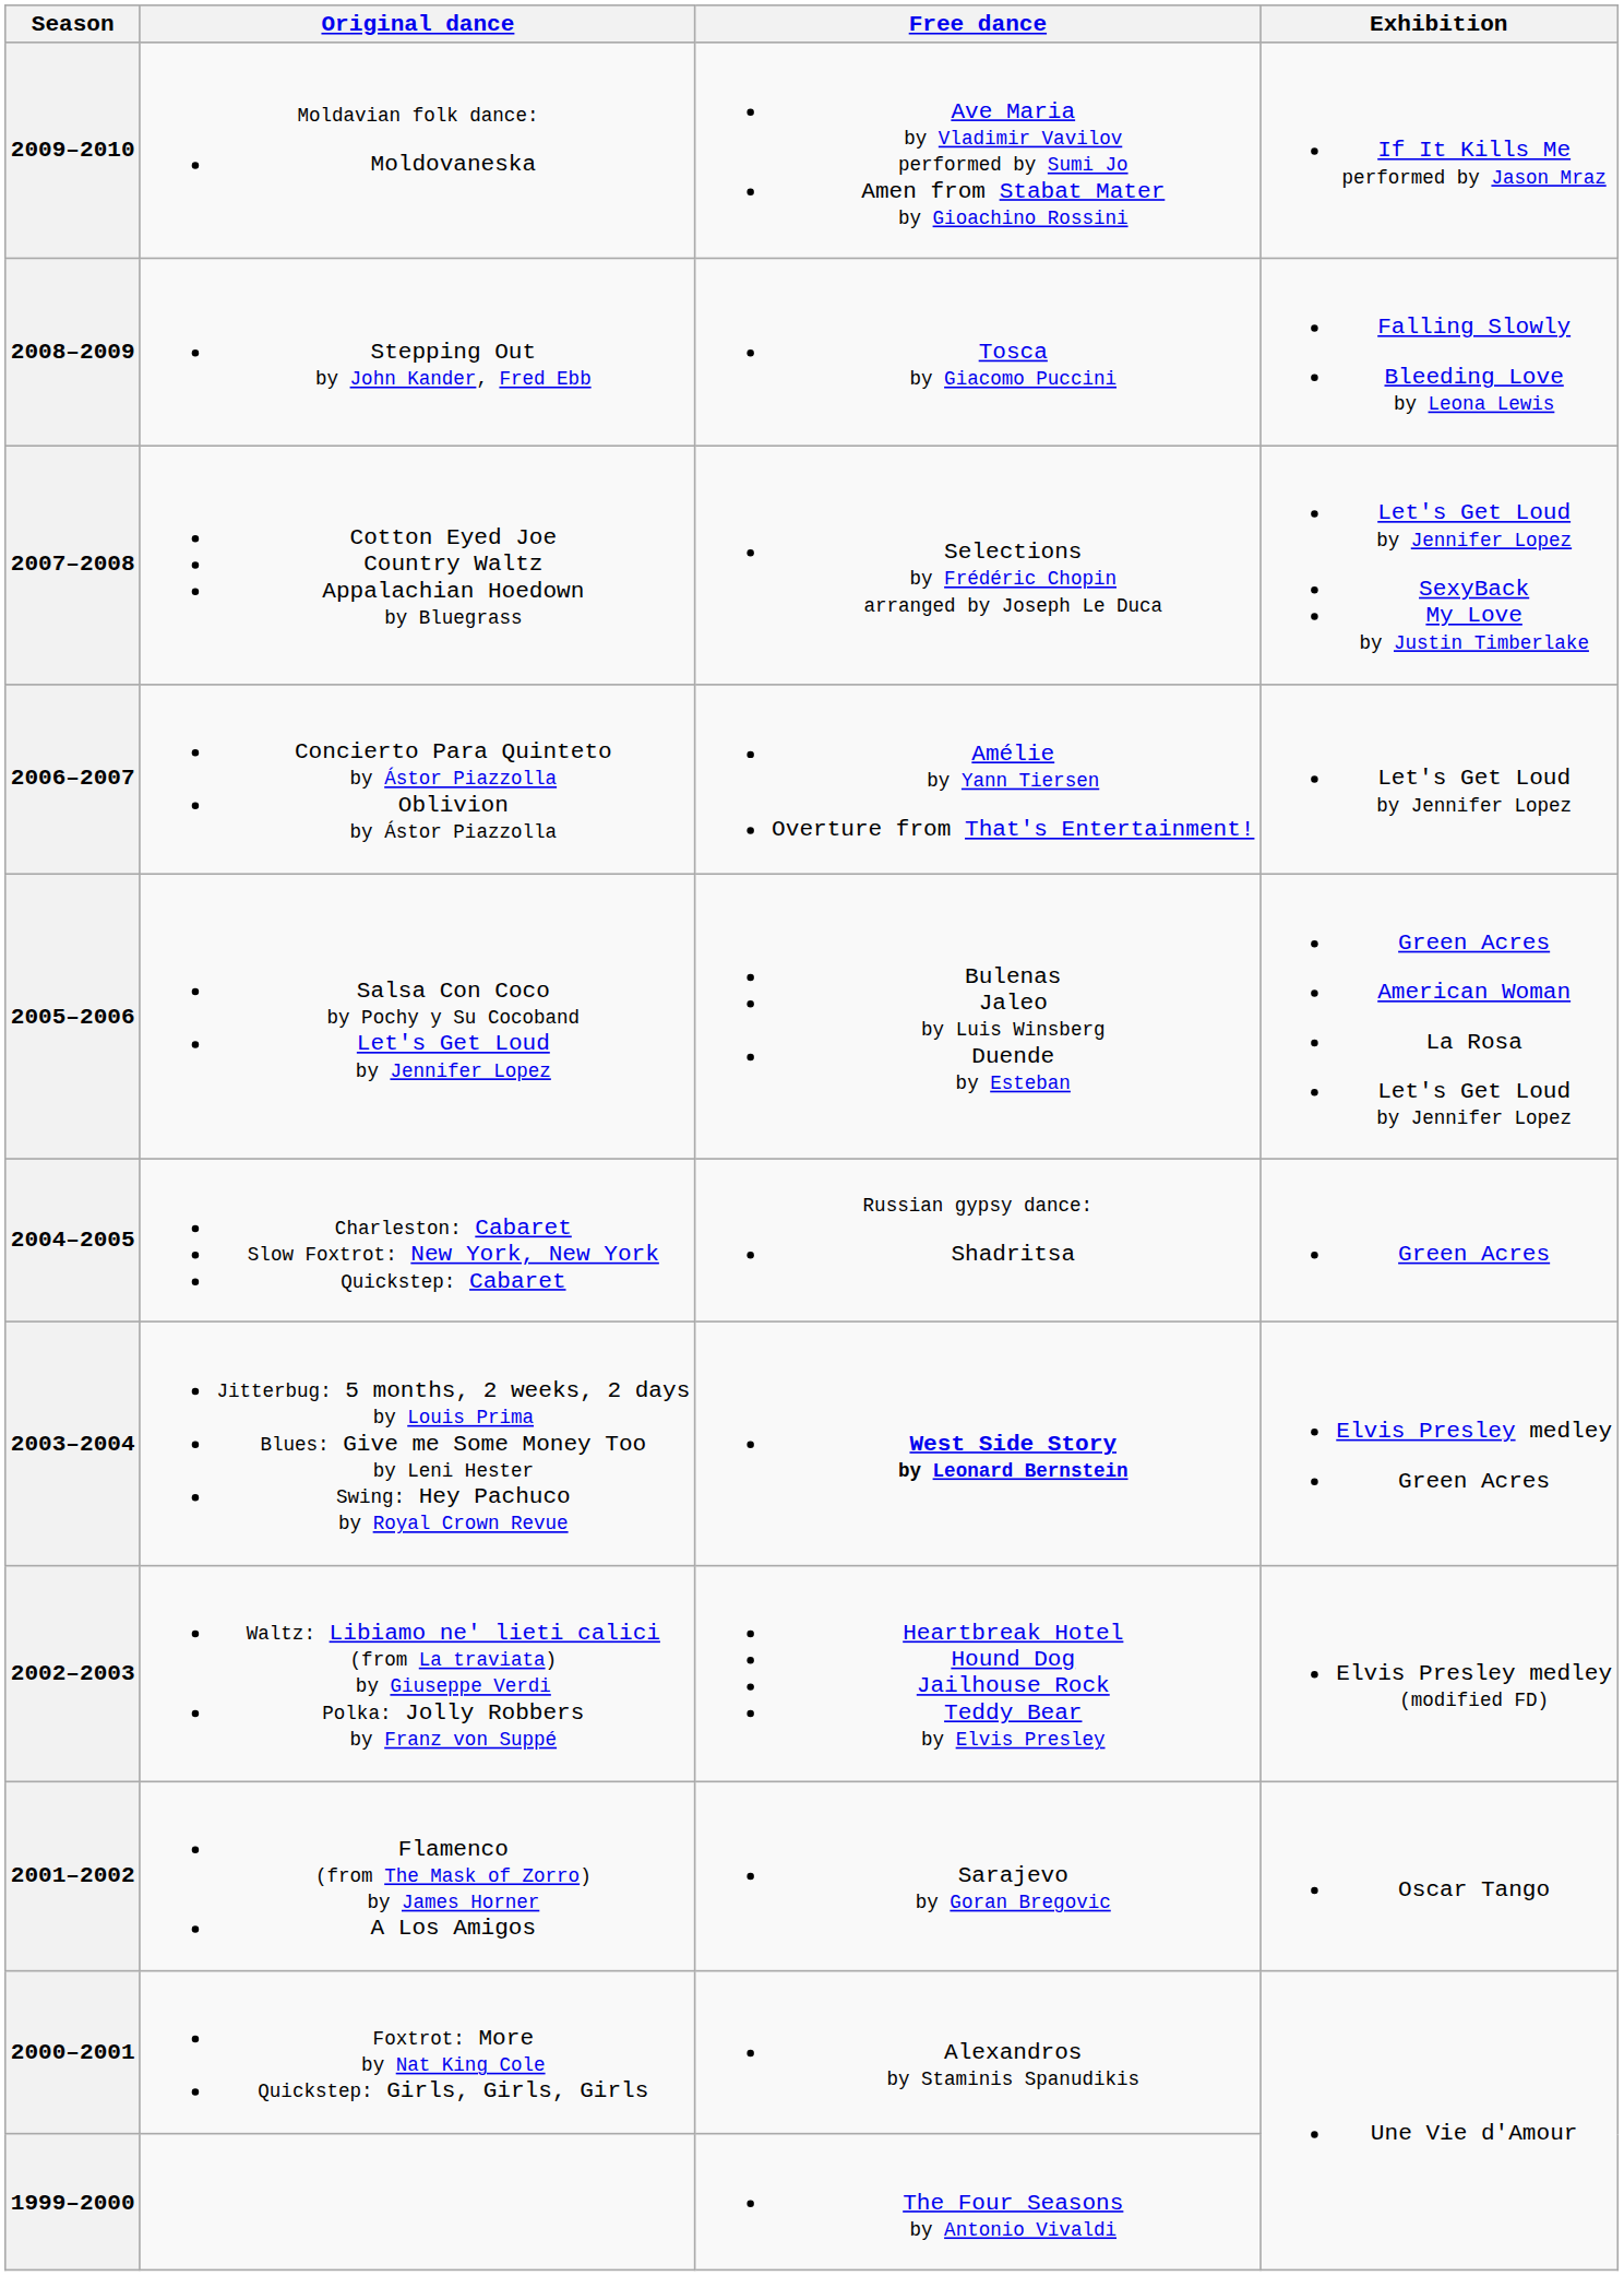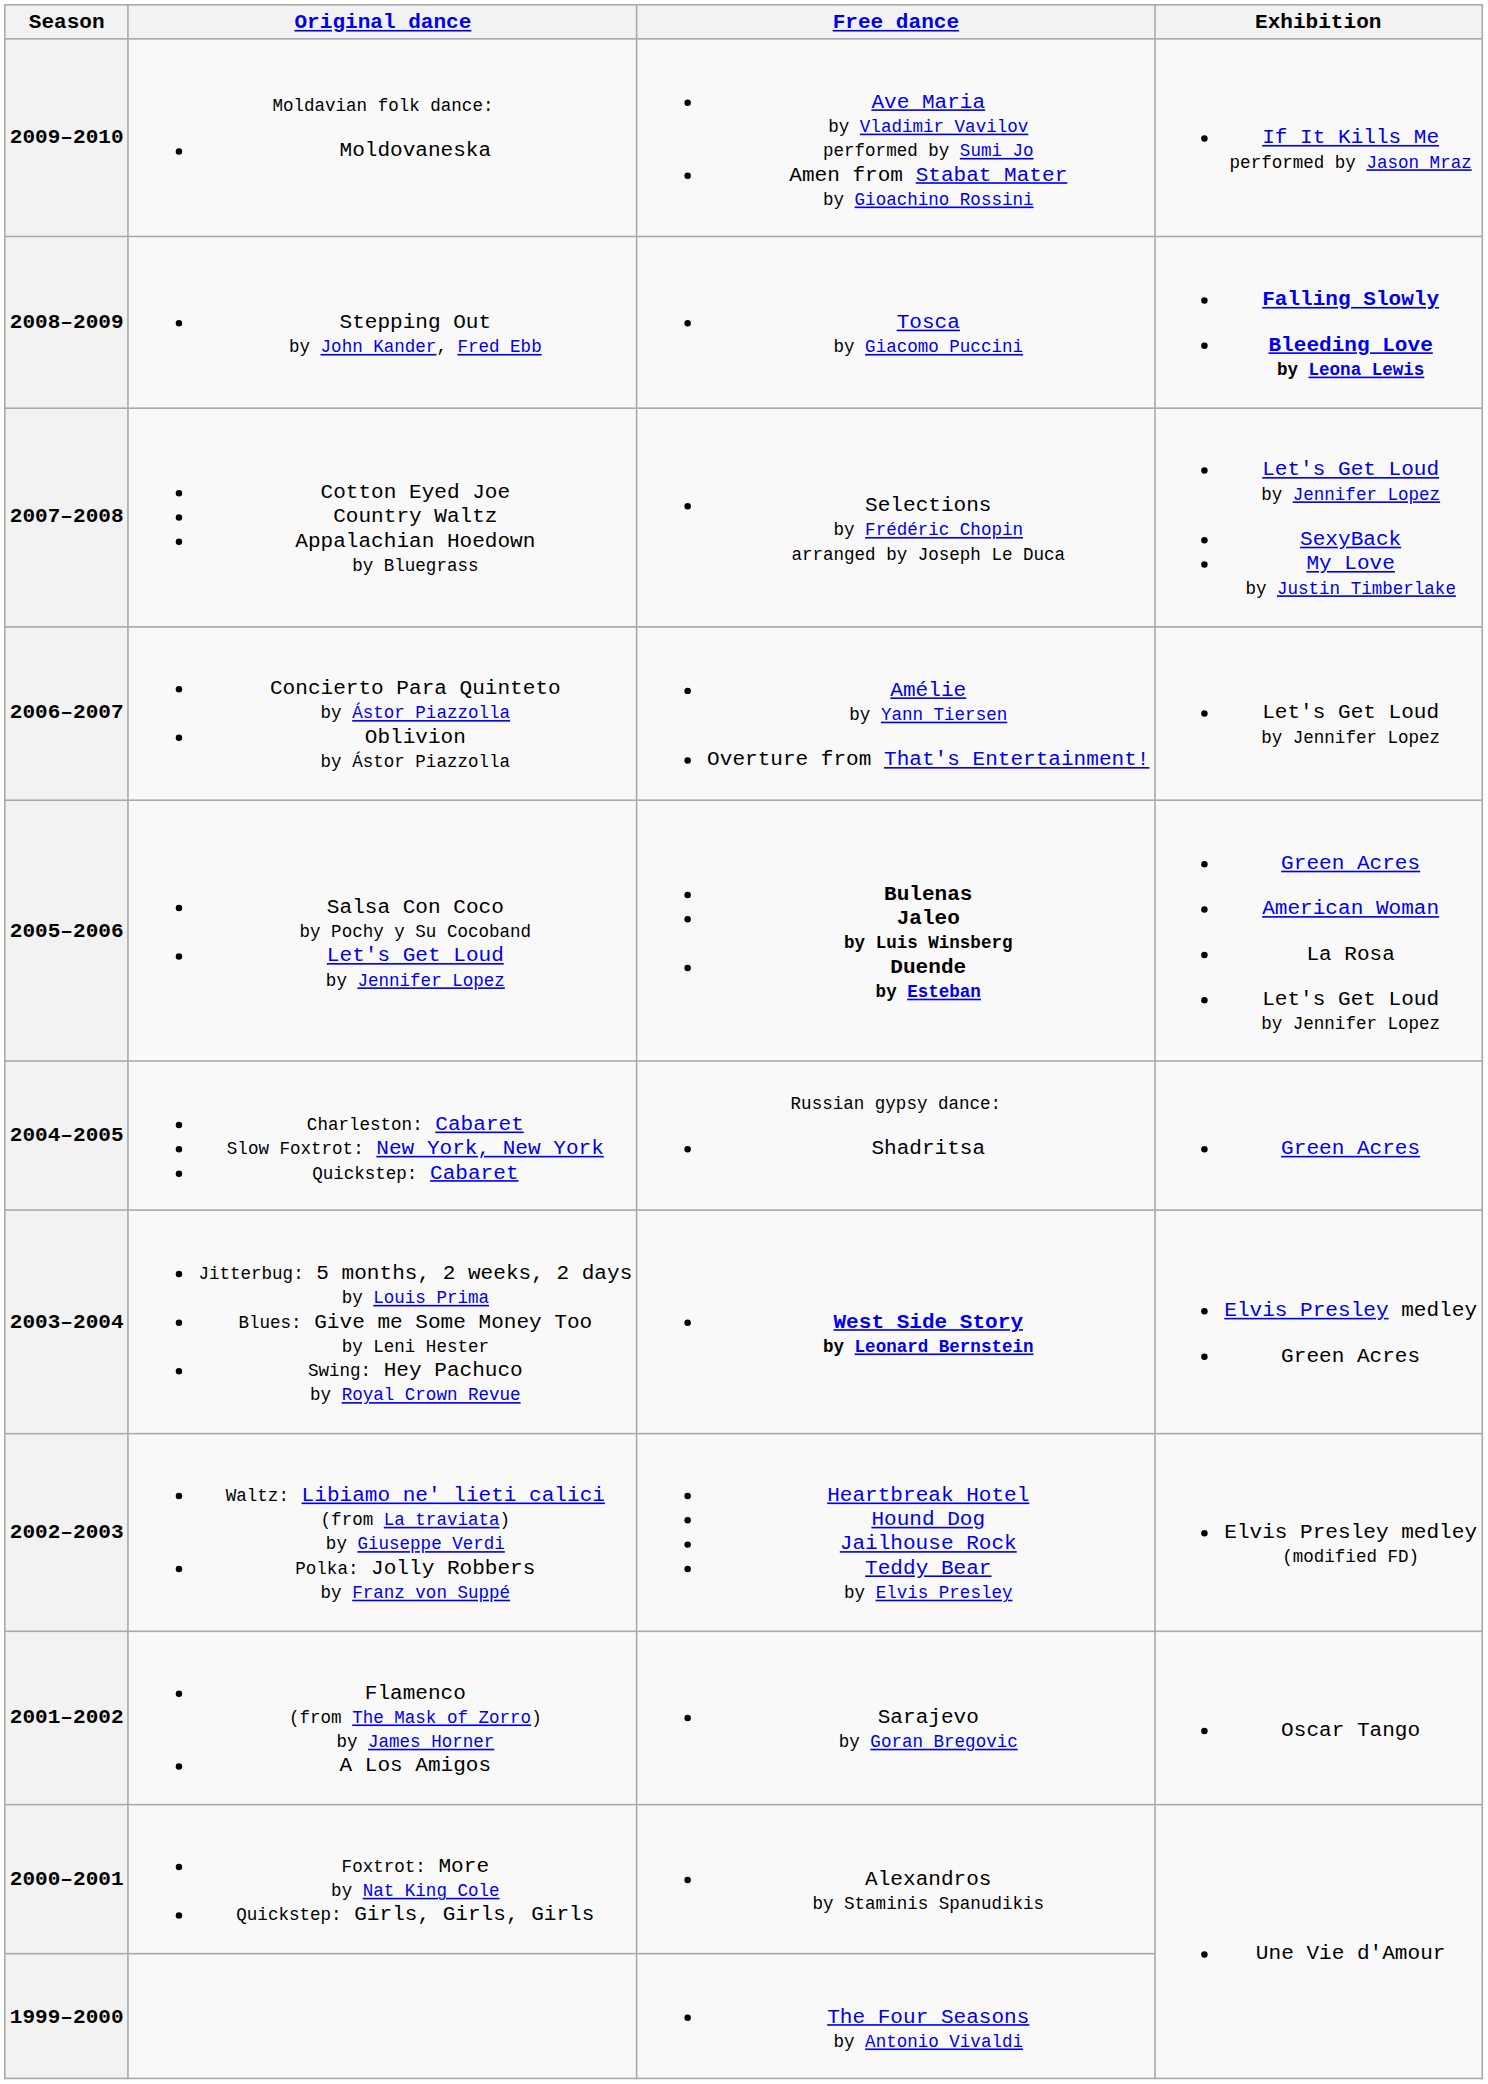2008–2009 | Exhibition: normal -> bold
2005–2006 | Free dance: normal -> bold
